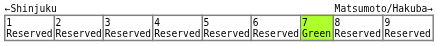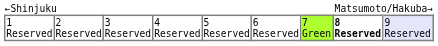1 Reserved | column 8: normal -> bold
1 Reserved | column 9: no background -> lavender background
